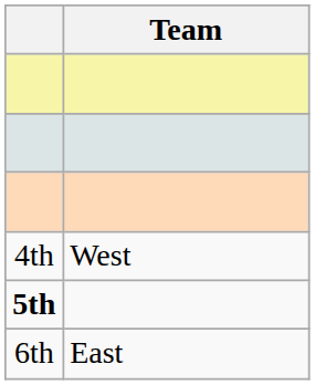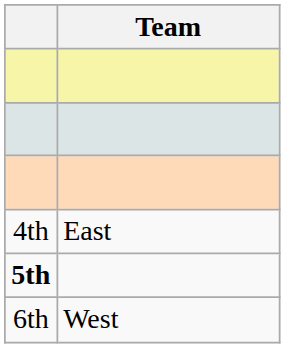row 5 | Team: West -> East
row 7 | Team: East -> West
